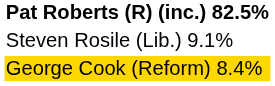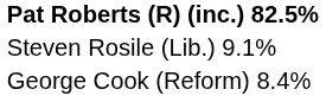row 3 | column 1: gold background -> no background
